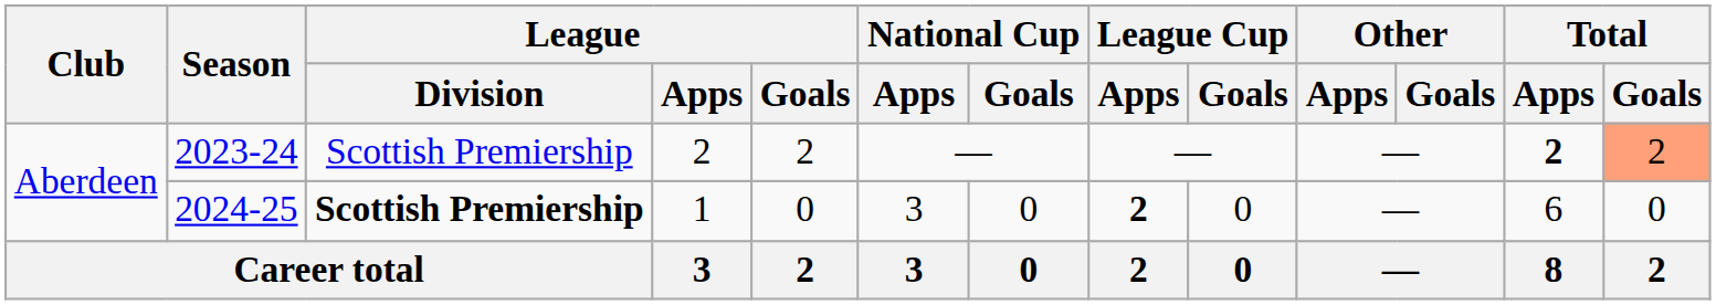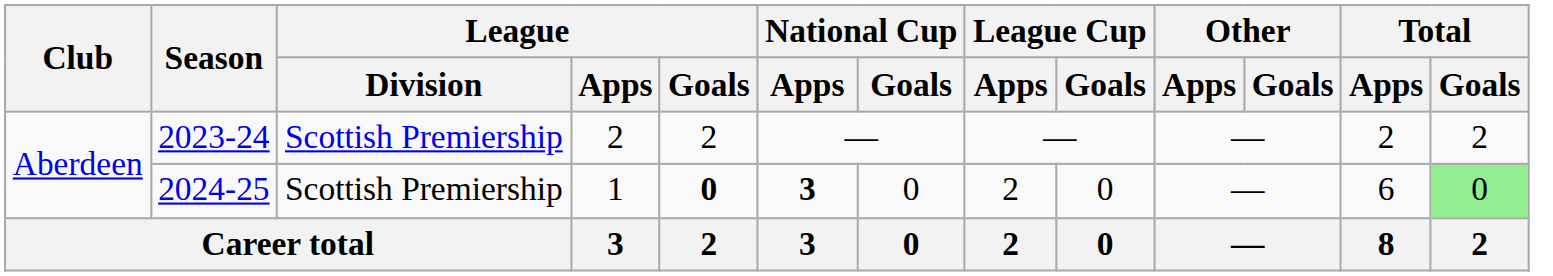2023-24 | Total / Apps: bold -> normal
2023-24 | Total / Goals: lightsalmon background -> no background
2024-25 | League / Division: bold -> normal
2024-25 | League / Goals: normal -> bold
2024-25 | National Cup / Apps: normal -> bold
2024-25 | League Cup / Apps: bold -> normal
2024-25 | Total / Goals: no background -> lightgreen background
